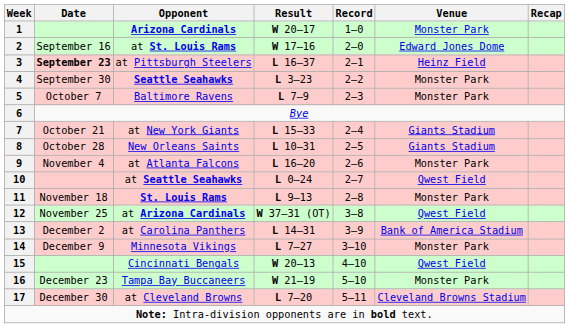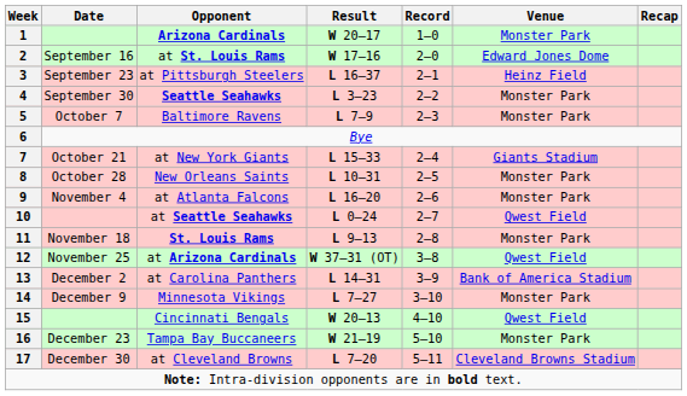3 | Date: bold -> normal
8 | Venue: Giants Stadium -> Monster Park
